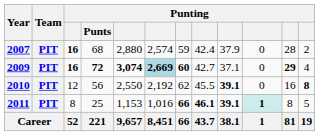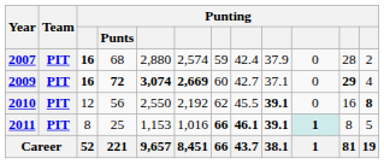2009 | column 6: lightblue background -> no background
2009 | column 7: bold -> normal
